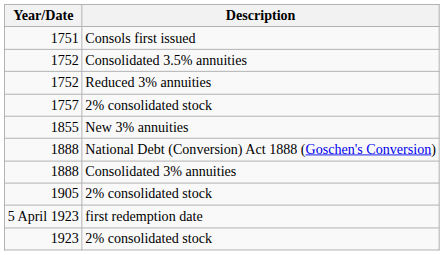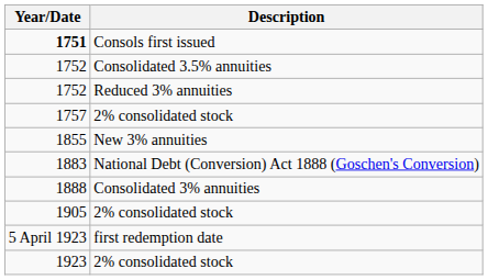row 2 | Year/Date: normal -> bold
row 7 | Year/Date: 1888 -> 1883
